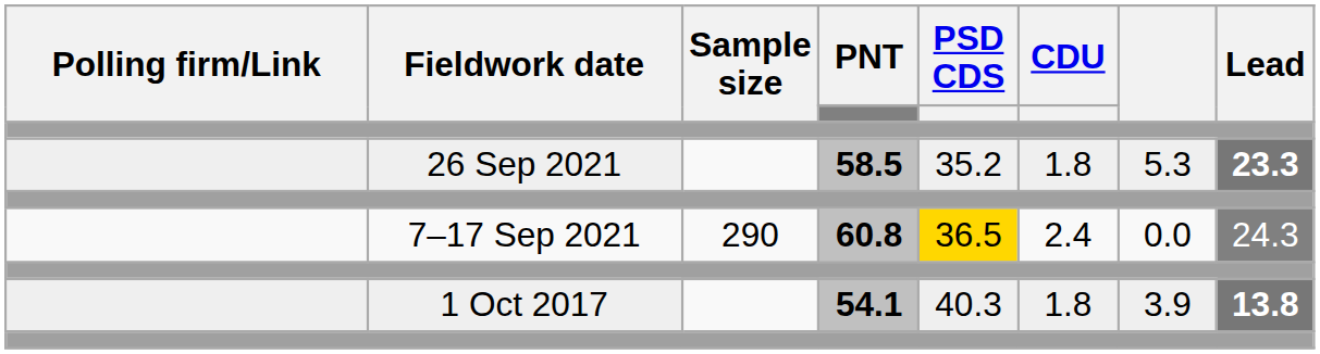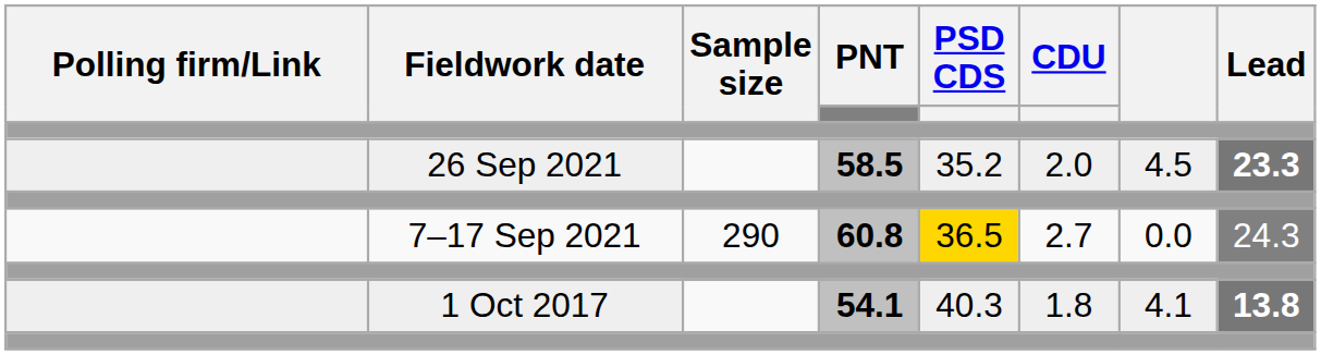26 Sep 2021 | CDU: 1.8 -> 2.0
26 Sep 2021 | column 7: 5.3 -> 4.5
7–17 Sep 2021 | CDU: 2.4 -> 2.7
1 Oct 2017 | column 7: 3.9 -> 4.1
